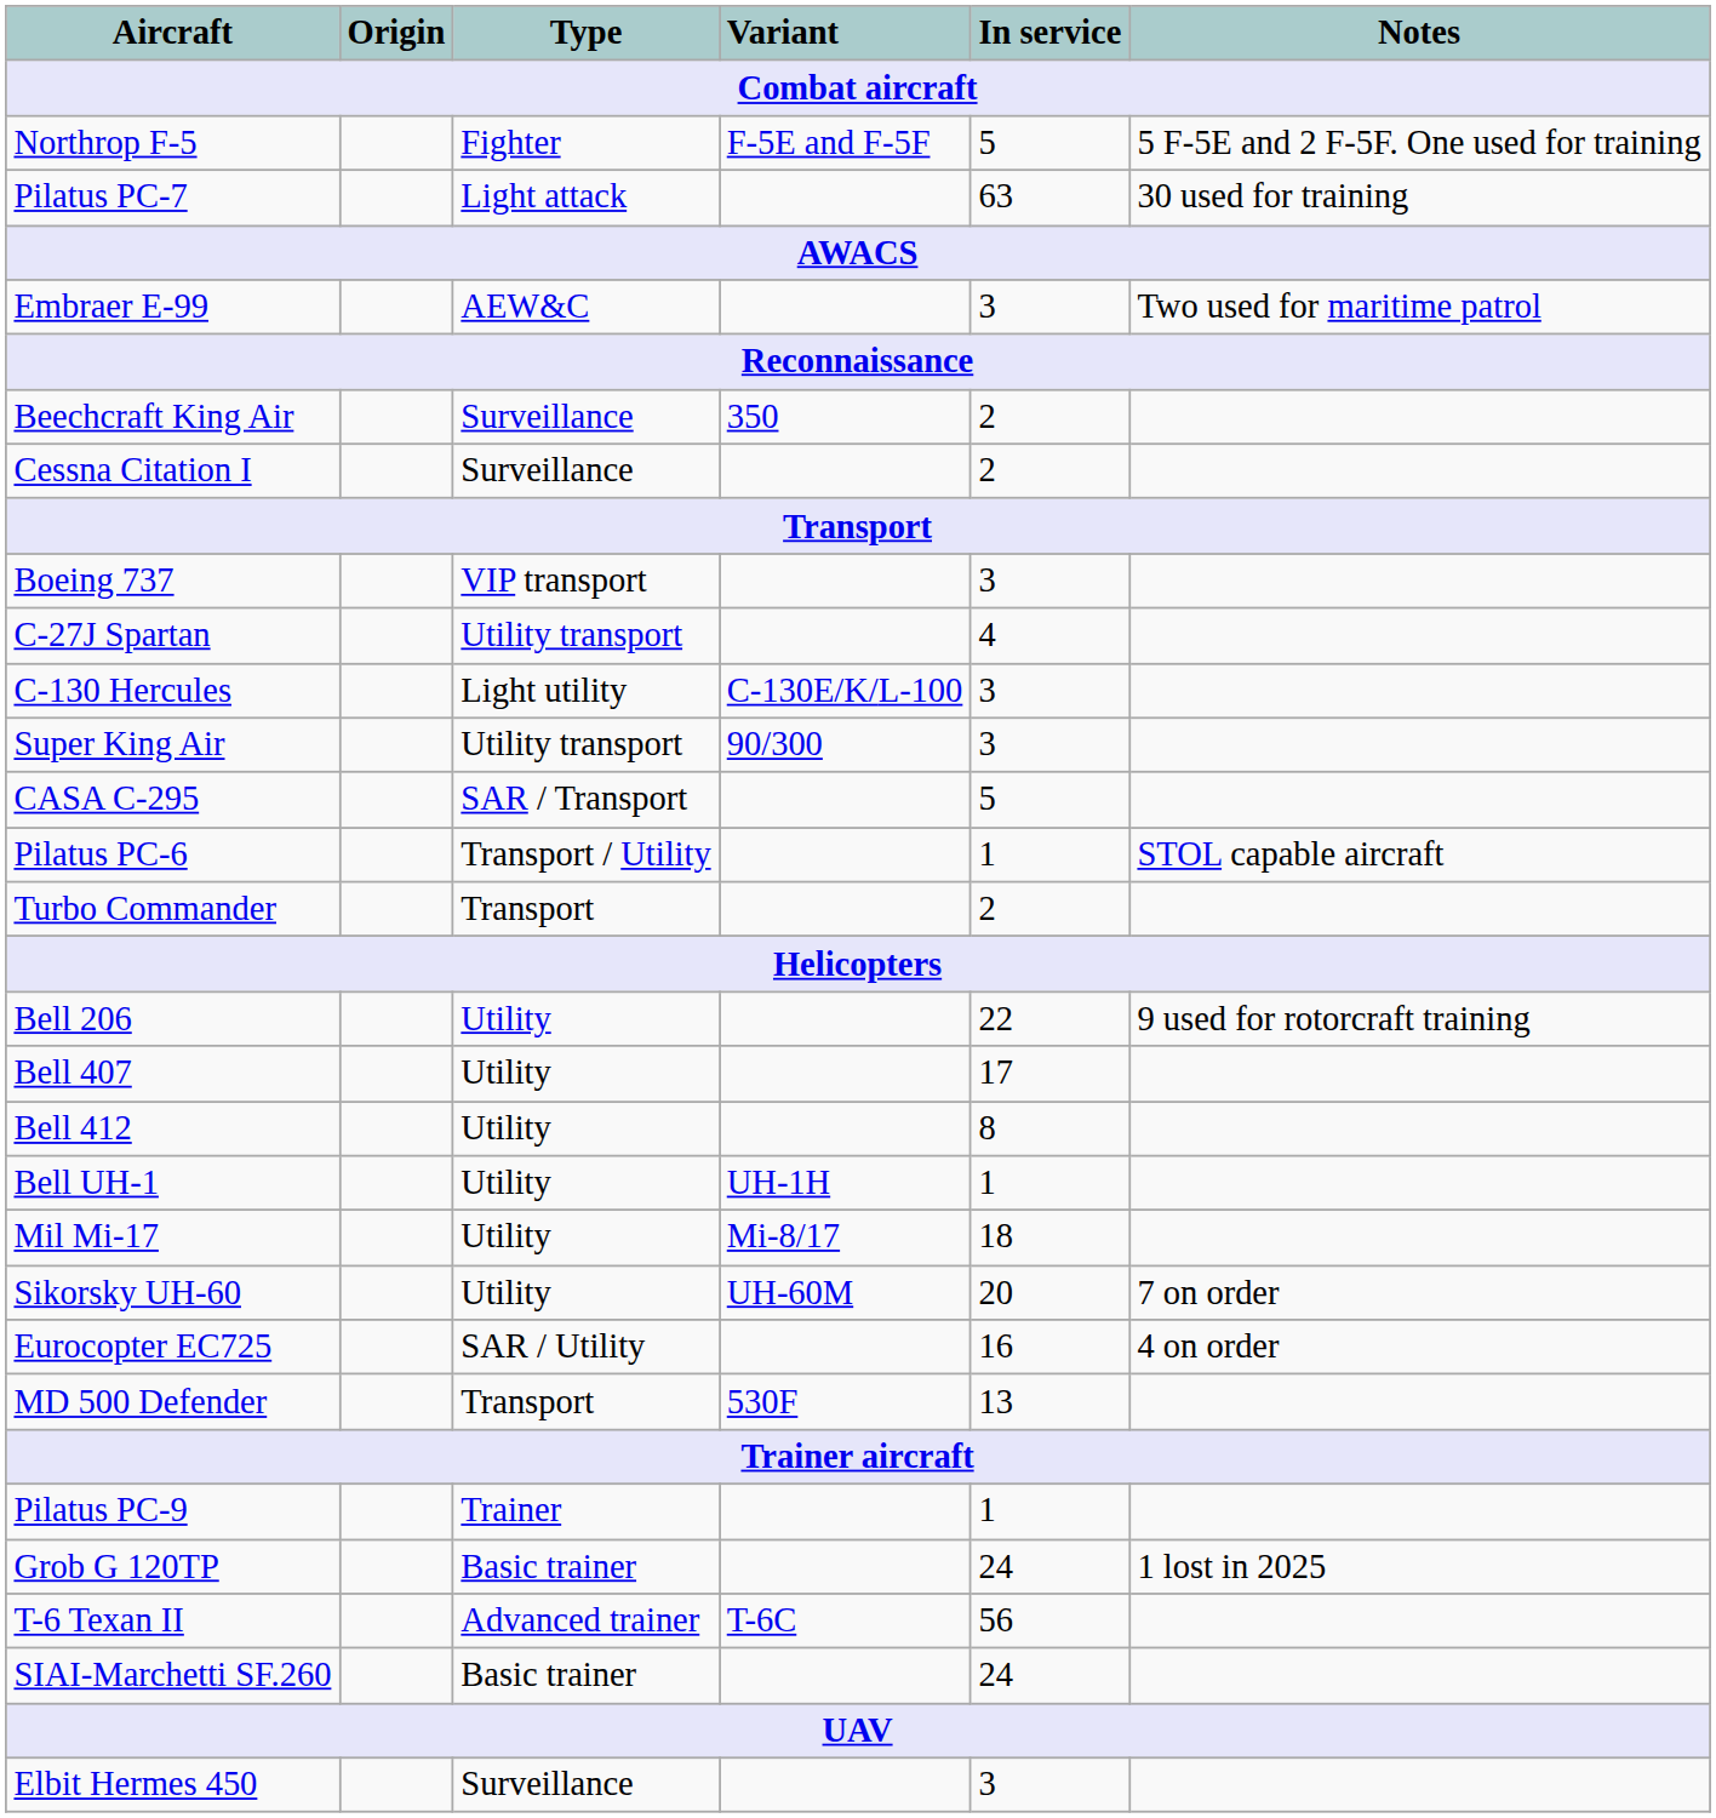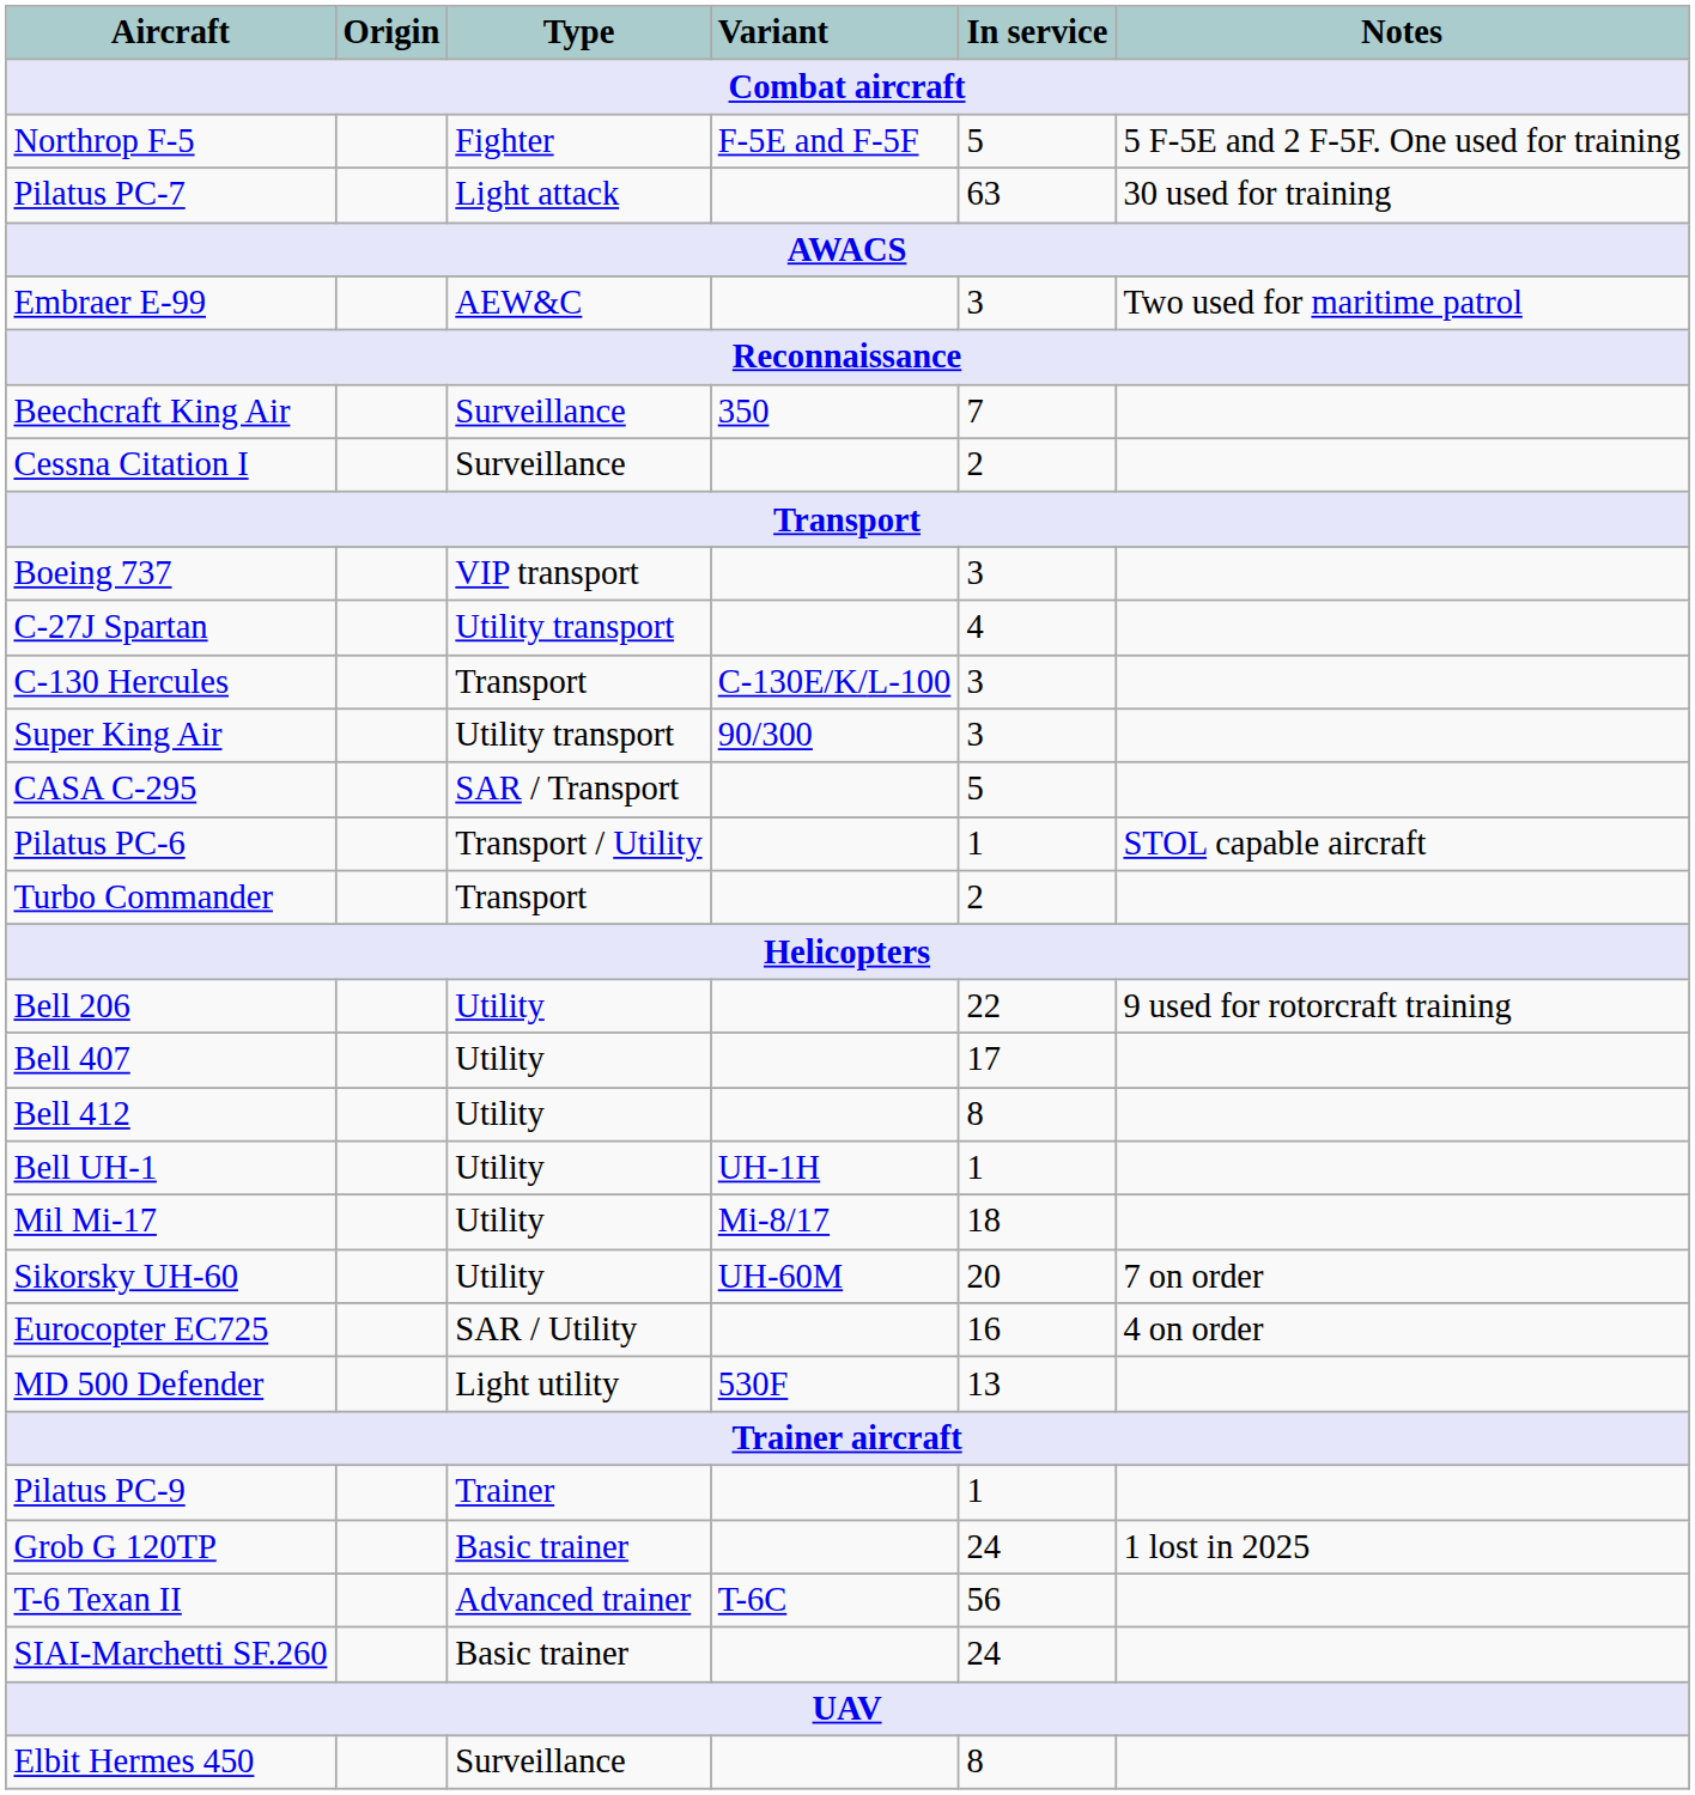Beechcraft King Air | In service: 2 -> 7
C-130 Hercules | Type: Light utility -> Transport
MD 500 Defender | Type: Transport -> Light utility
Elbit Hermes 450 | In service: 3 -> 8
